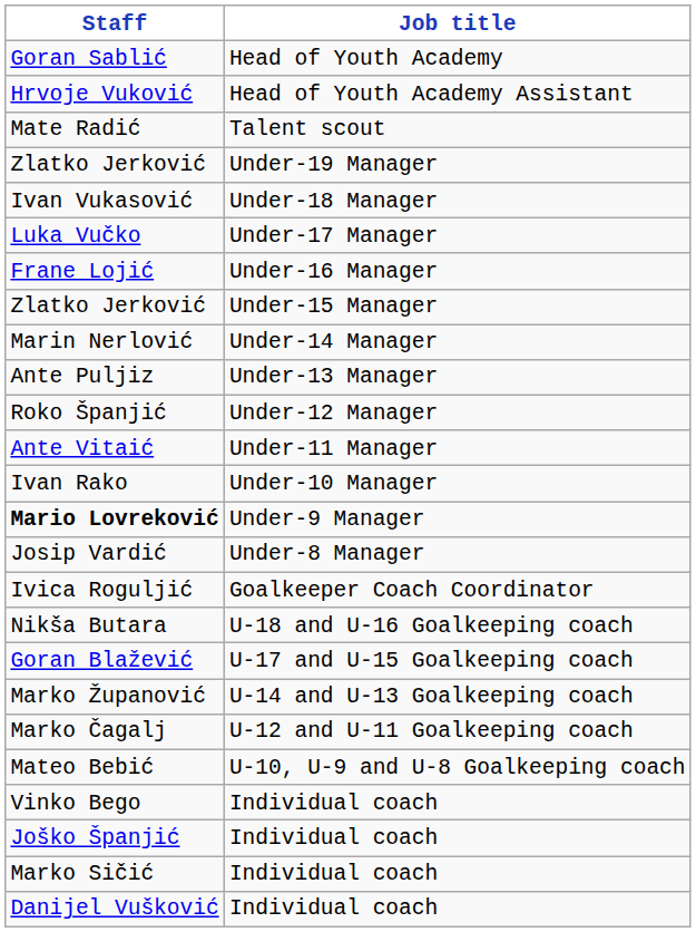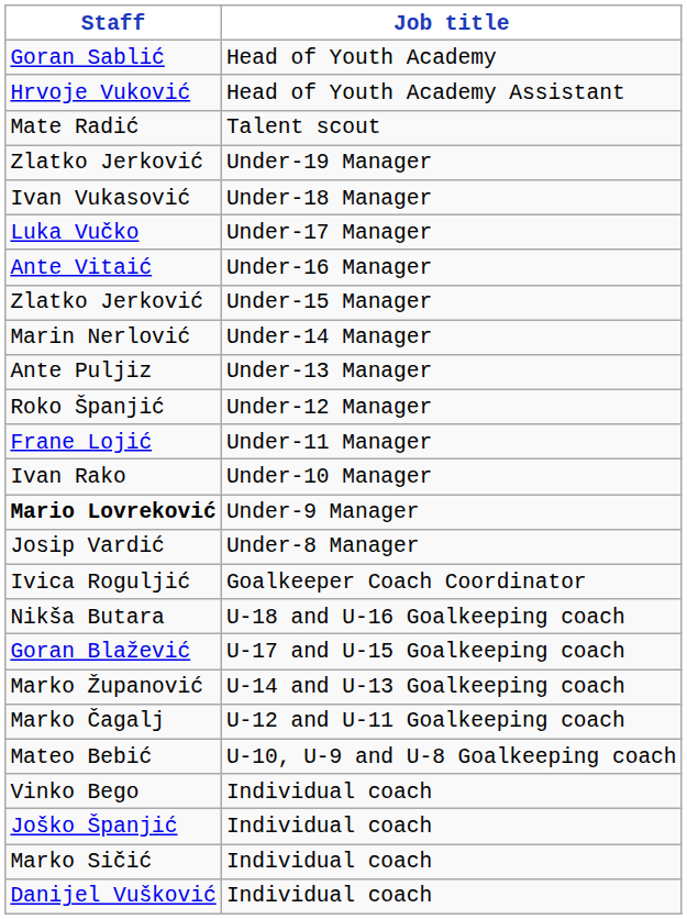row 8 | Staff: Frane Lojić -> Ante Vitaić
row 13 | Staff: Ante Vitaić -> Frane Lojić
